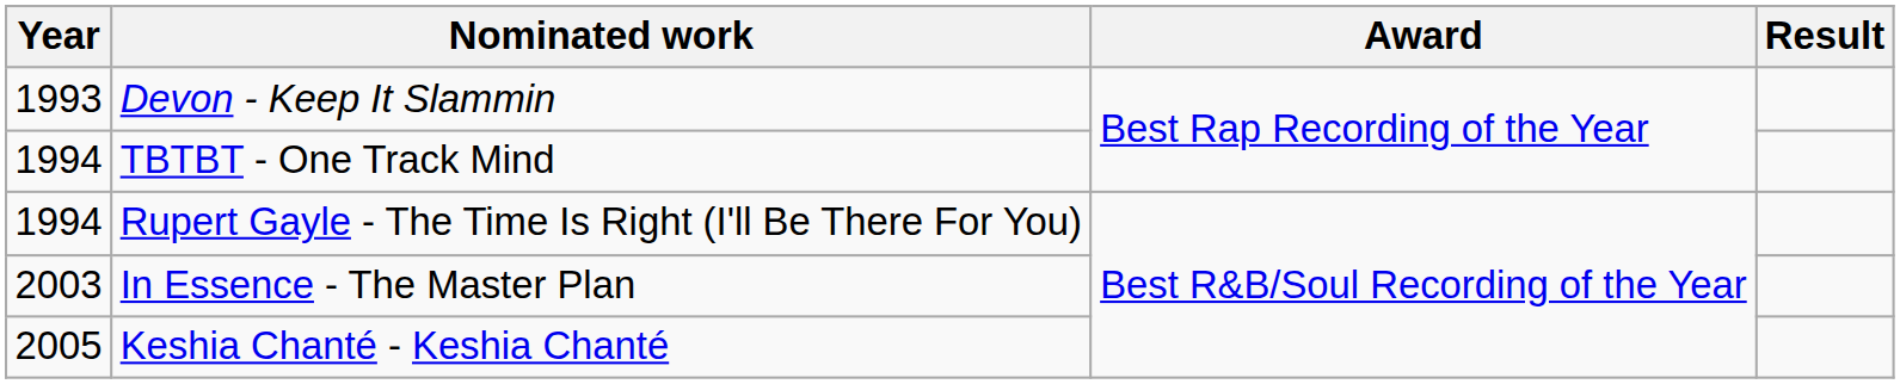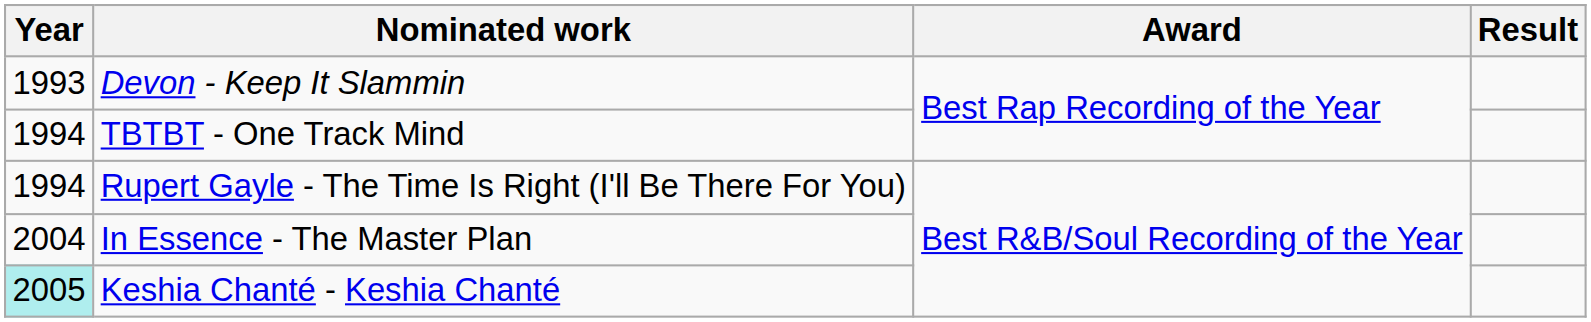In Essence - The Master Plan | Year: 2003 -> 2004
Keshia Chanté - Keshia Chanté | Year: no background -> paleturquoise background
